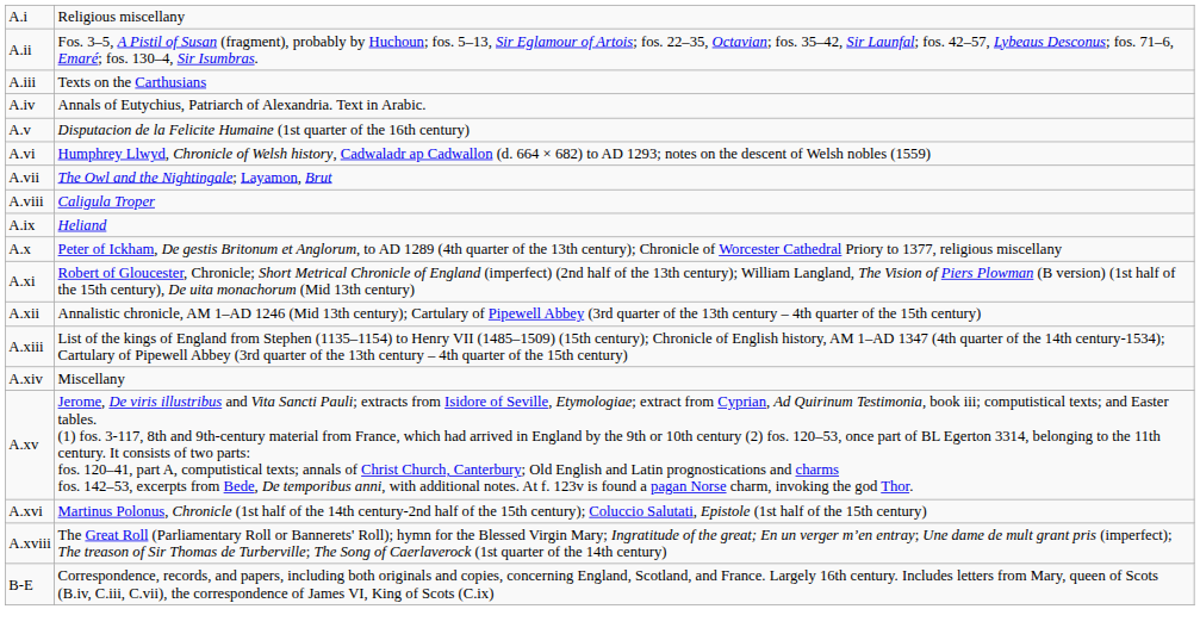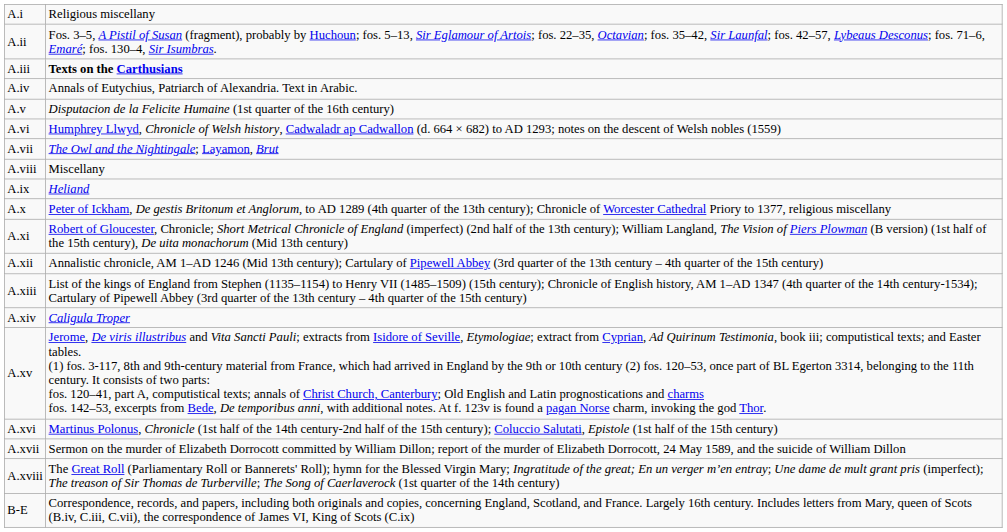A.iii | column 2: normal -> bold
A.viii | column 2: Caligula Troper -> Miscellany
A.xiv | column 2: Miscellany -> Caligula Troper
+ row: A.xvii | Sermon on the murder of Elizabeth Dorrocott committed by William Dillon; report of the murder of Elizabeth Dorrocott, 24 May 1589, and the suicide of William Dillon
